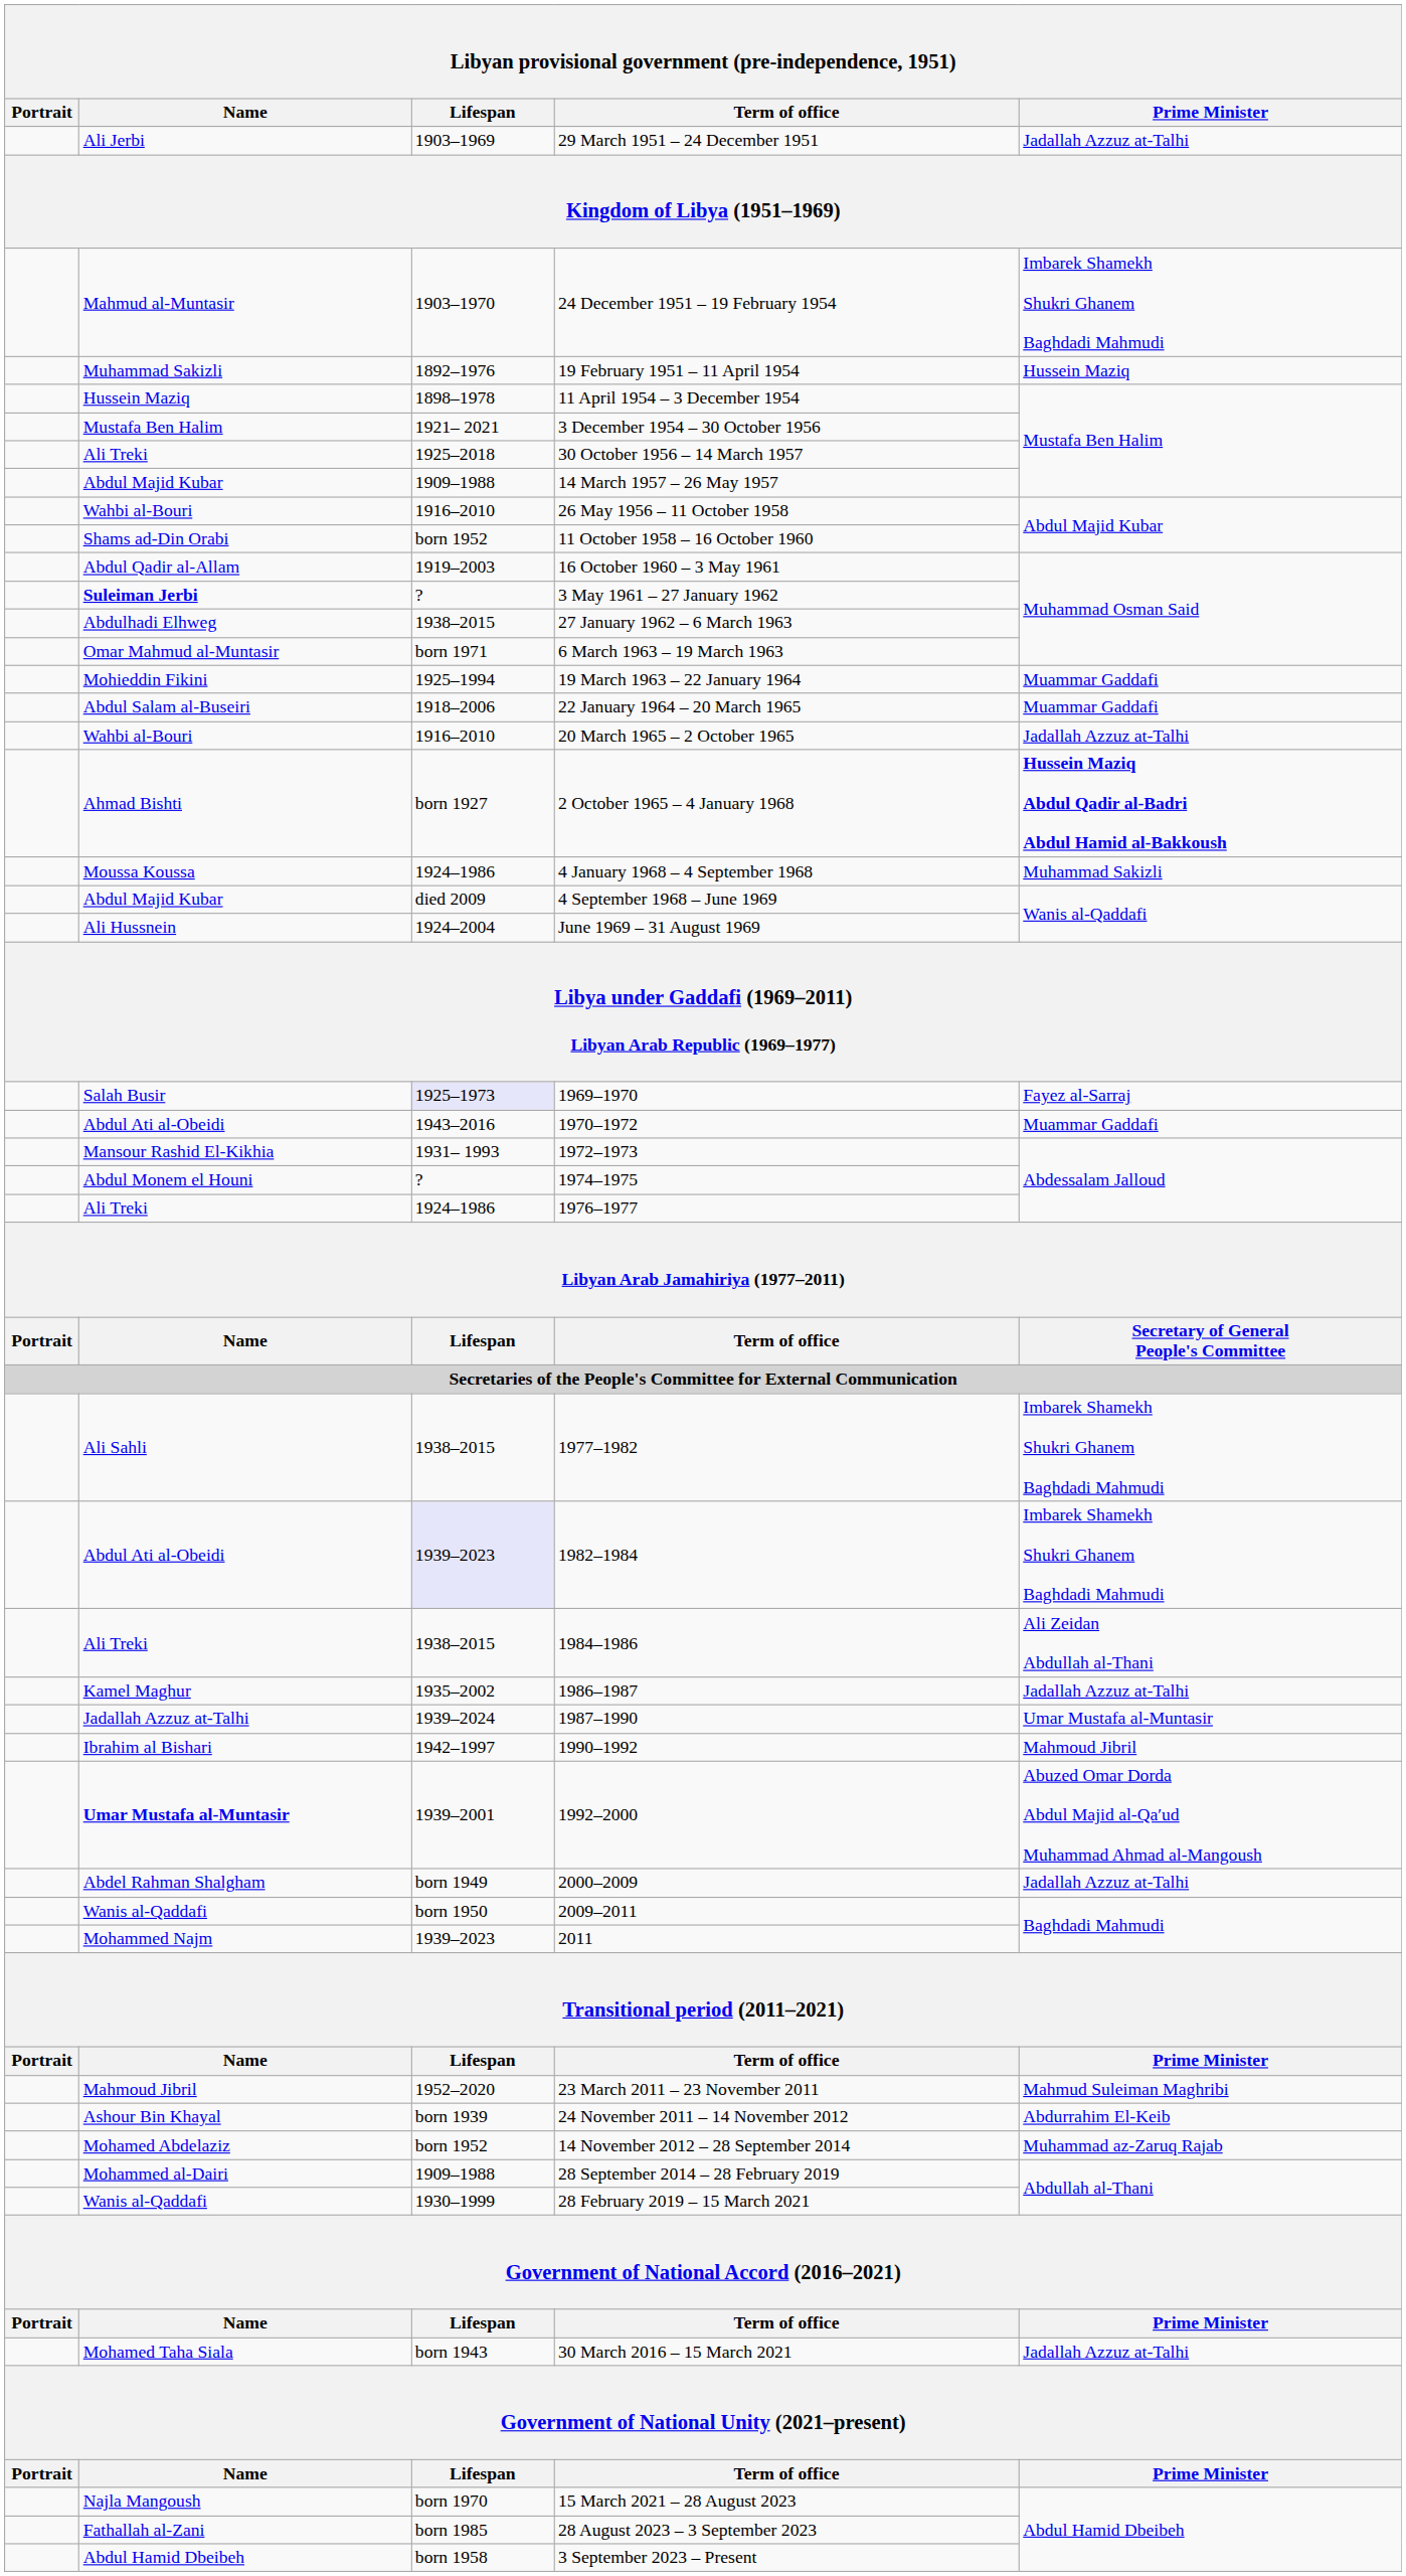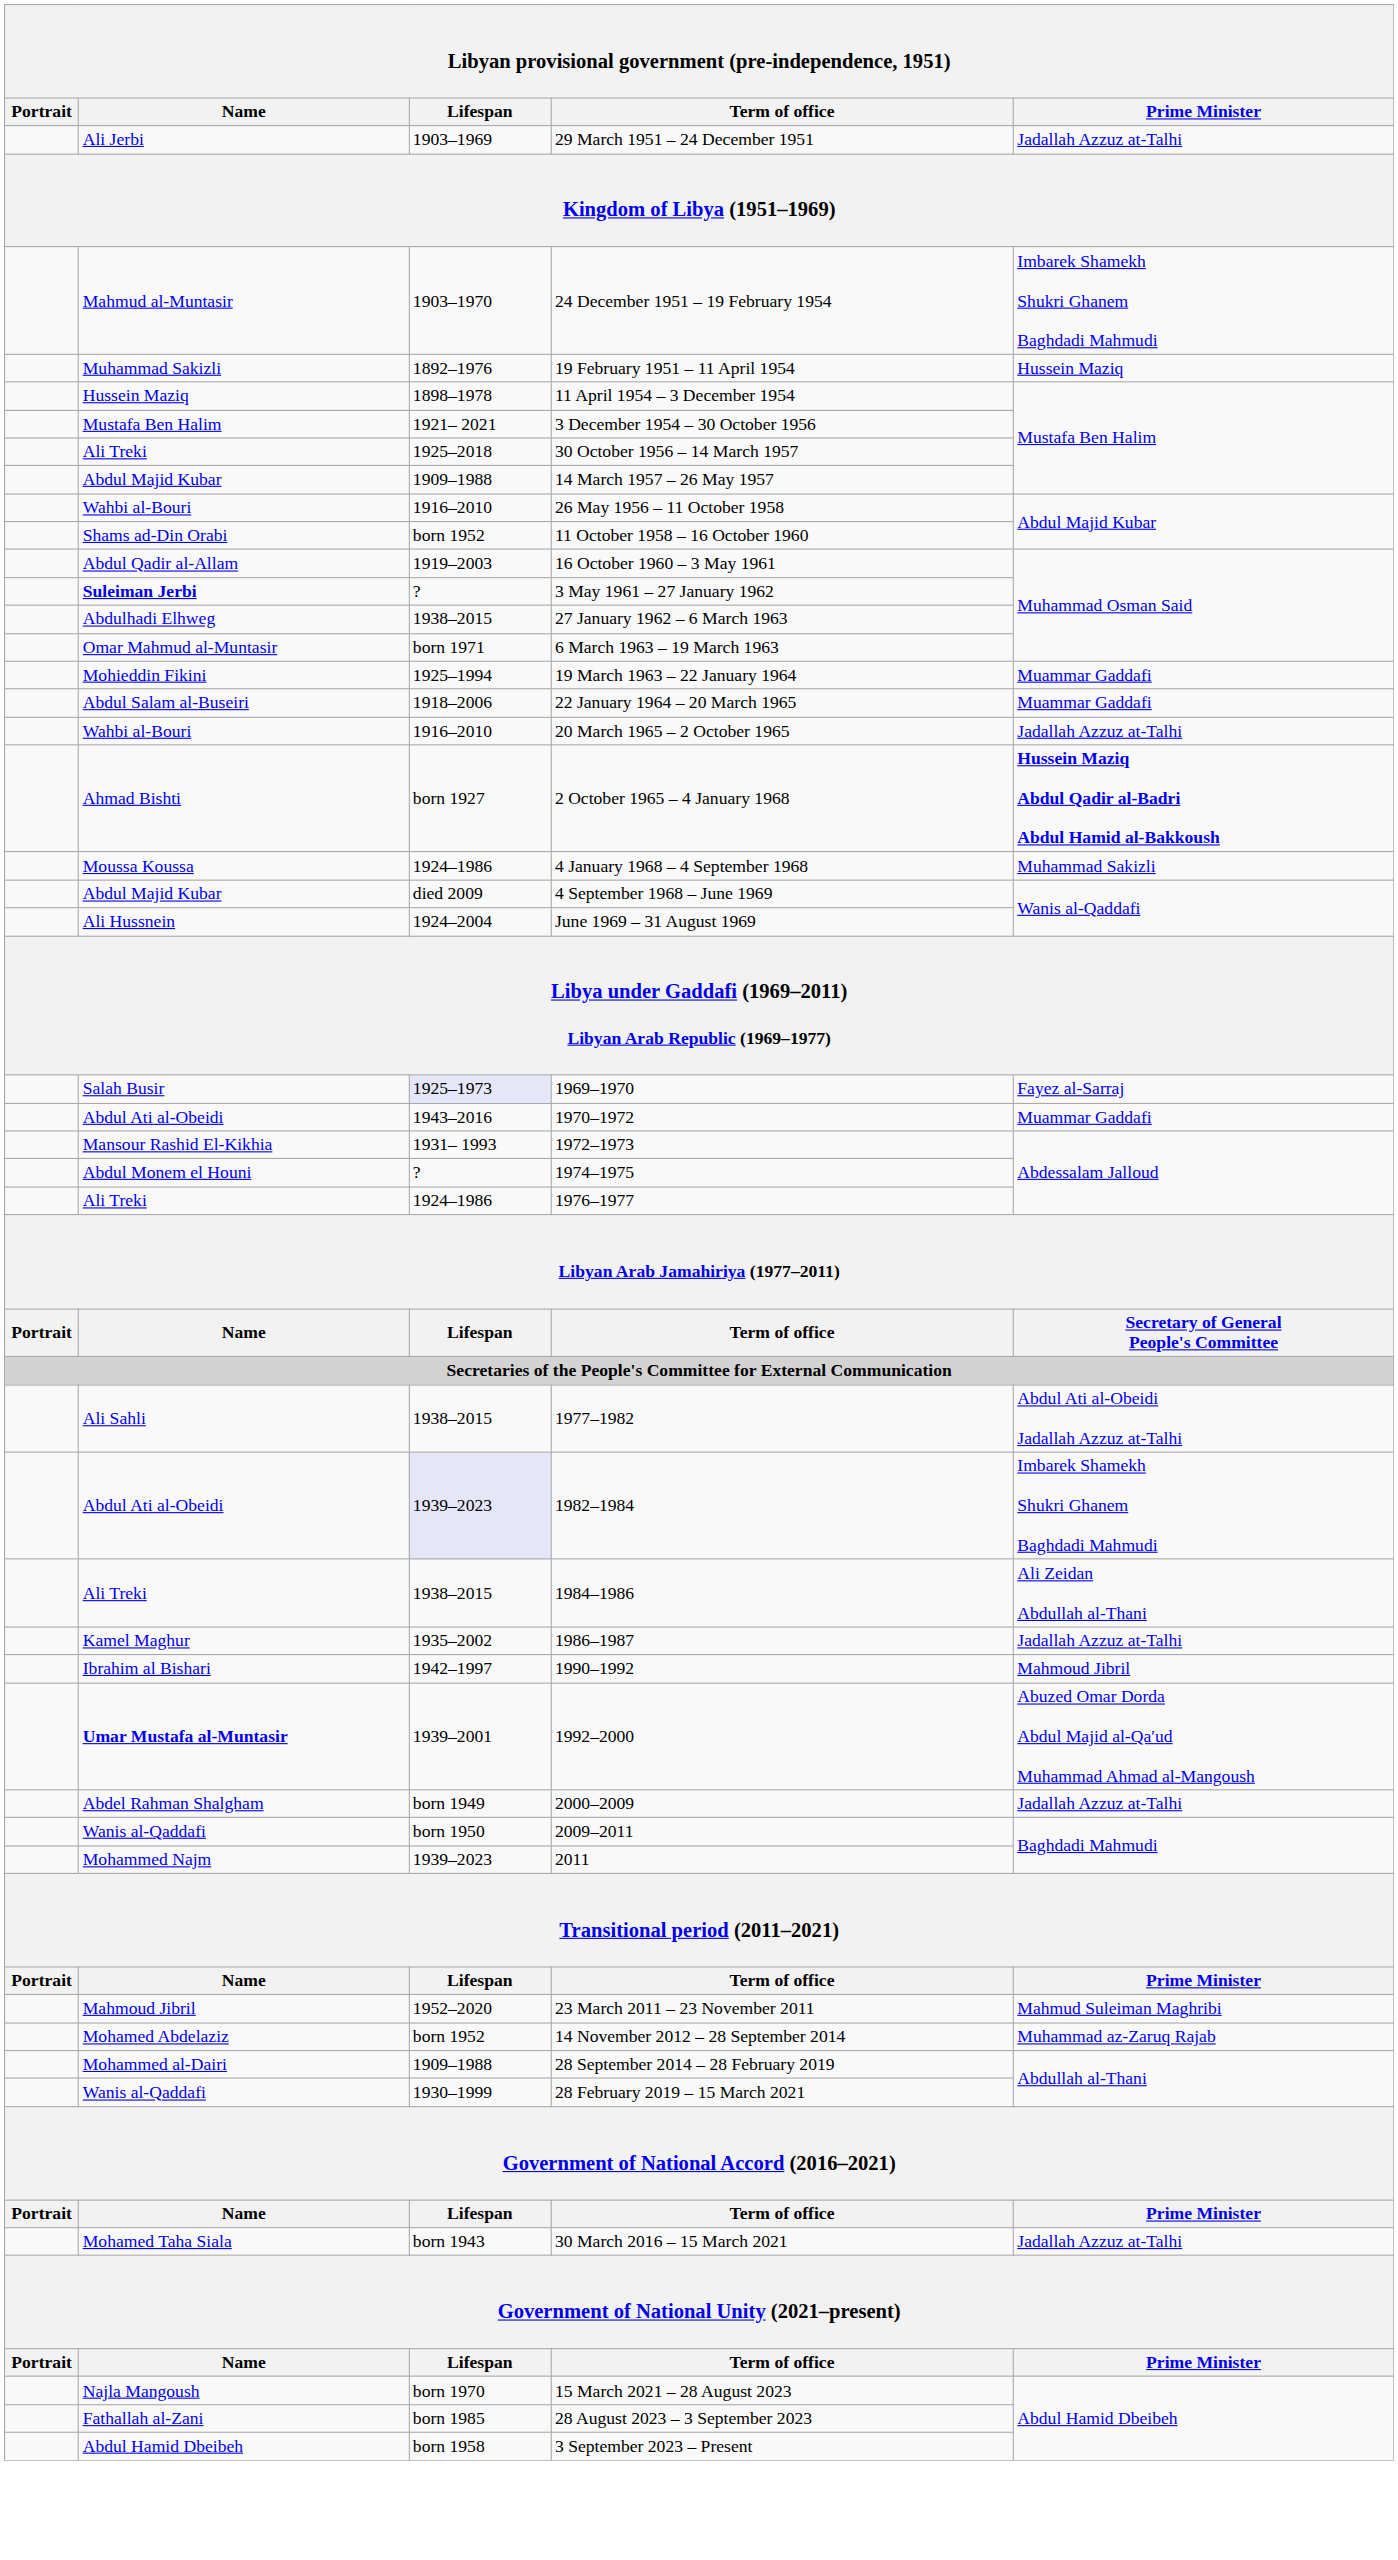1977–1982 | Prime Minister: Imbarek Shamekh Shukri Ghanem Baghdadi Mahmudi -> Abdul Ati al-Obeidi Jadallah Azzuz at-Talhi
- row: Jadallah Azzuz at-Talhi | 1939–2024 | 1987–1990 | Umar Mustafa al-Muntasir
- row: Ashour Bin Khayal | born 1939 | 24 November 2011 – 14 November 2012 | Abdurrahim El-Keib
